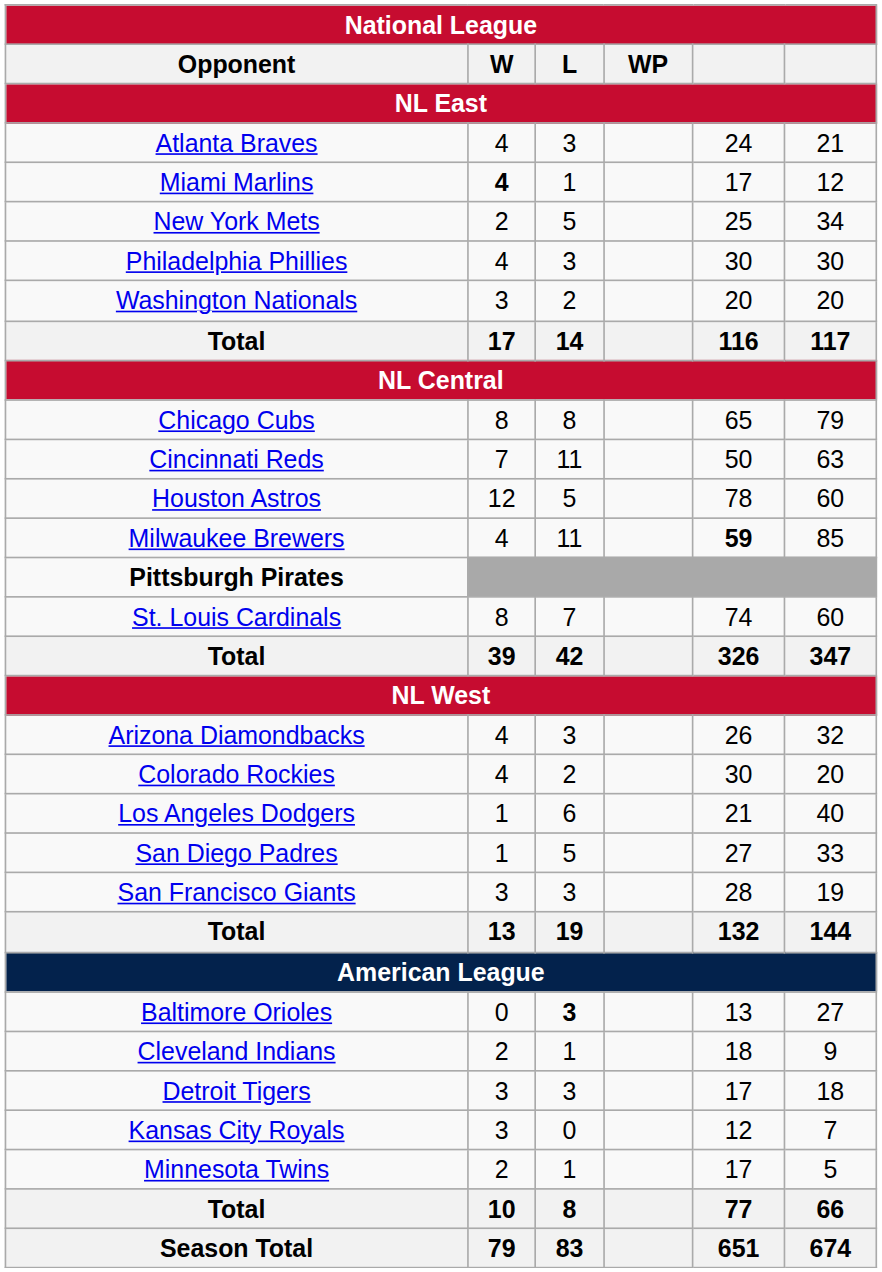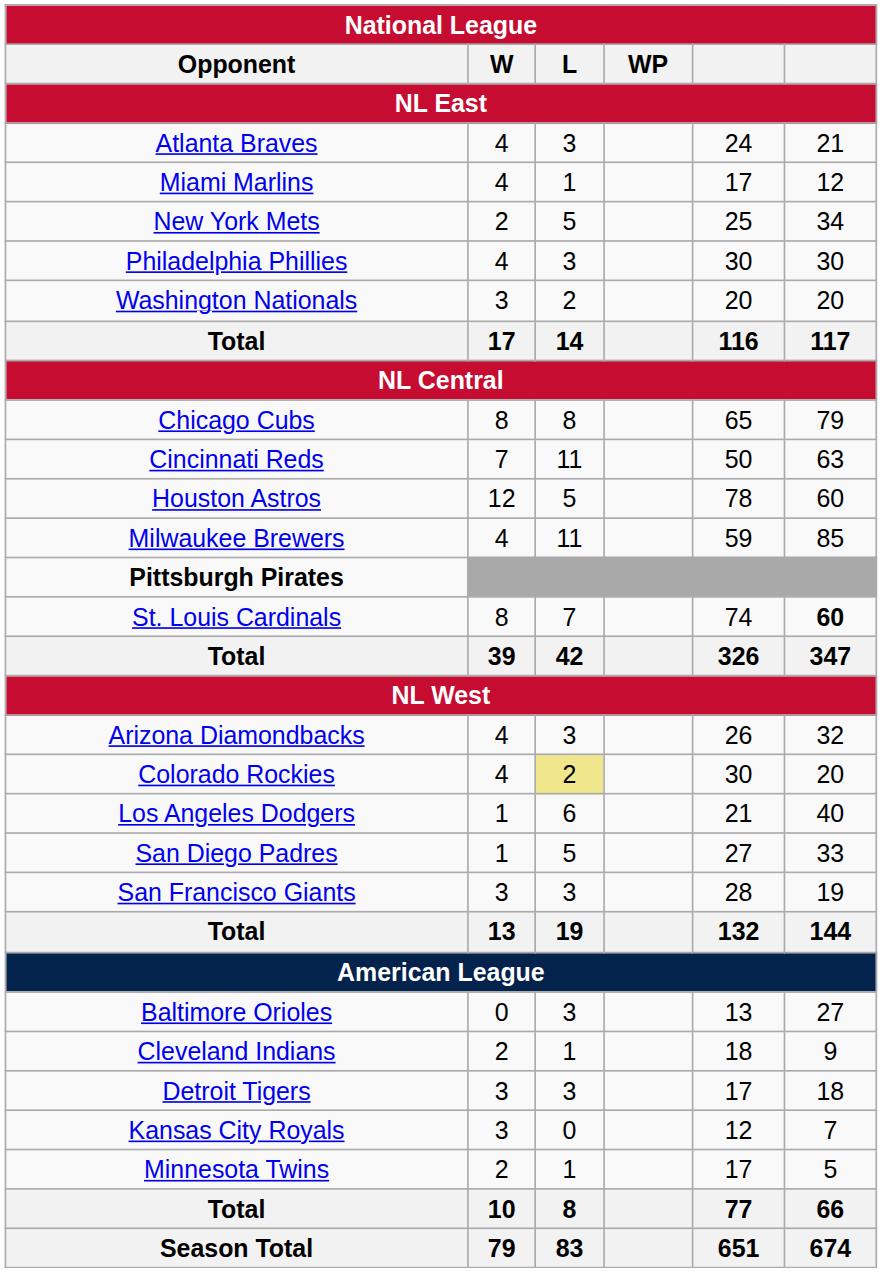Miami Marlins | W: bold -> normal
Milwaukee Brewers | column 5: bold -> normal
St. Louis Cardinals | column 6: normal -> bold
Colorado Rockies | L: no background -> khaki background
Baltimore Orioles | L: bold -> normal
